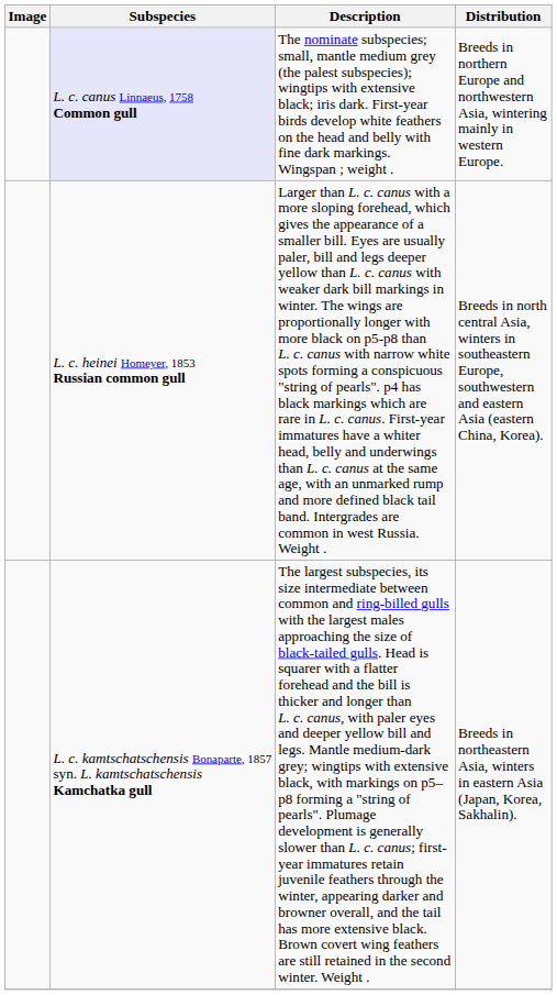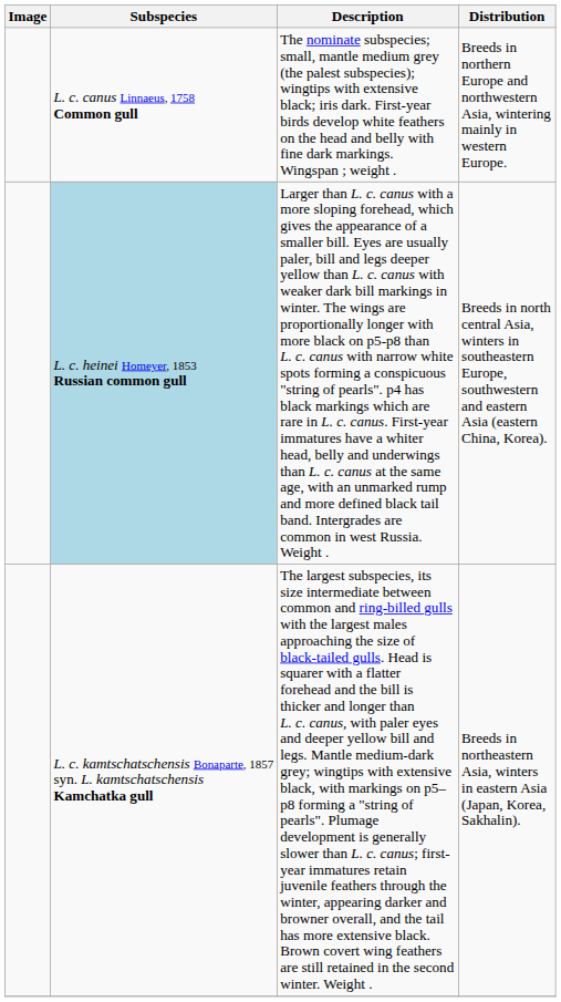L. c. canus Linnaeus, 1758 Common gull | Subspecies: lavender background -> no background
L. c. heinei Homeyer, 1853 Russian common gull | Subspecies: no background -> lightblue background
